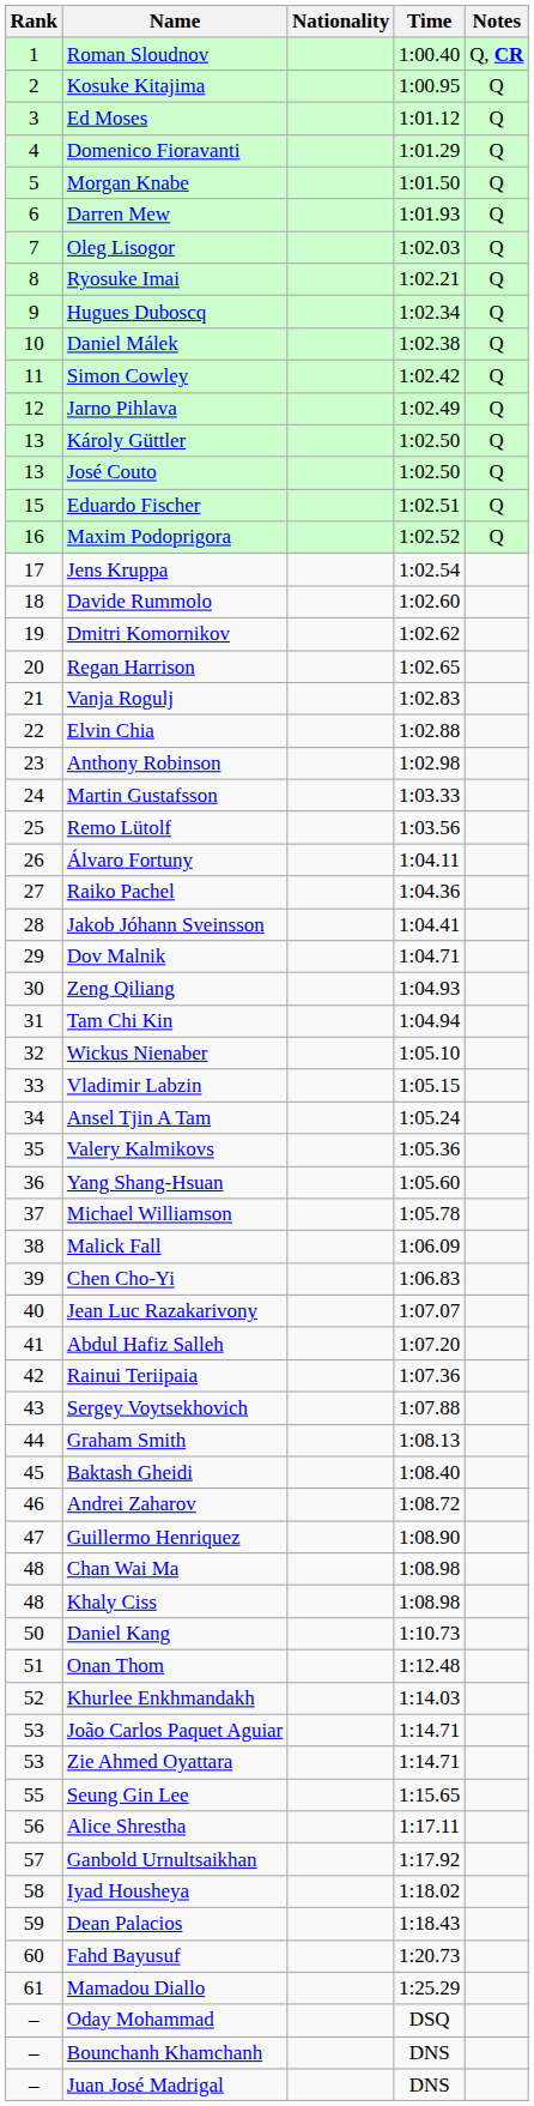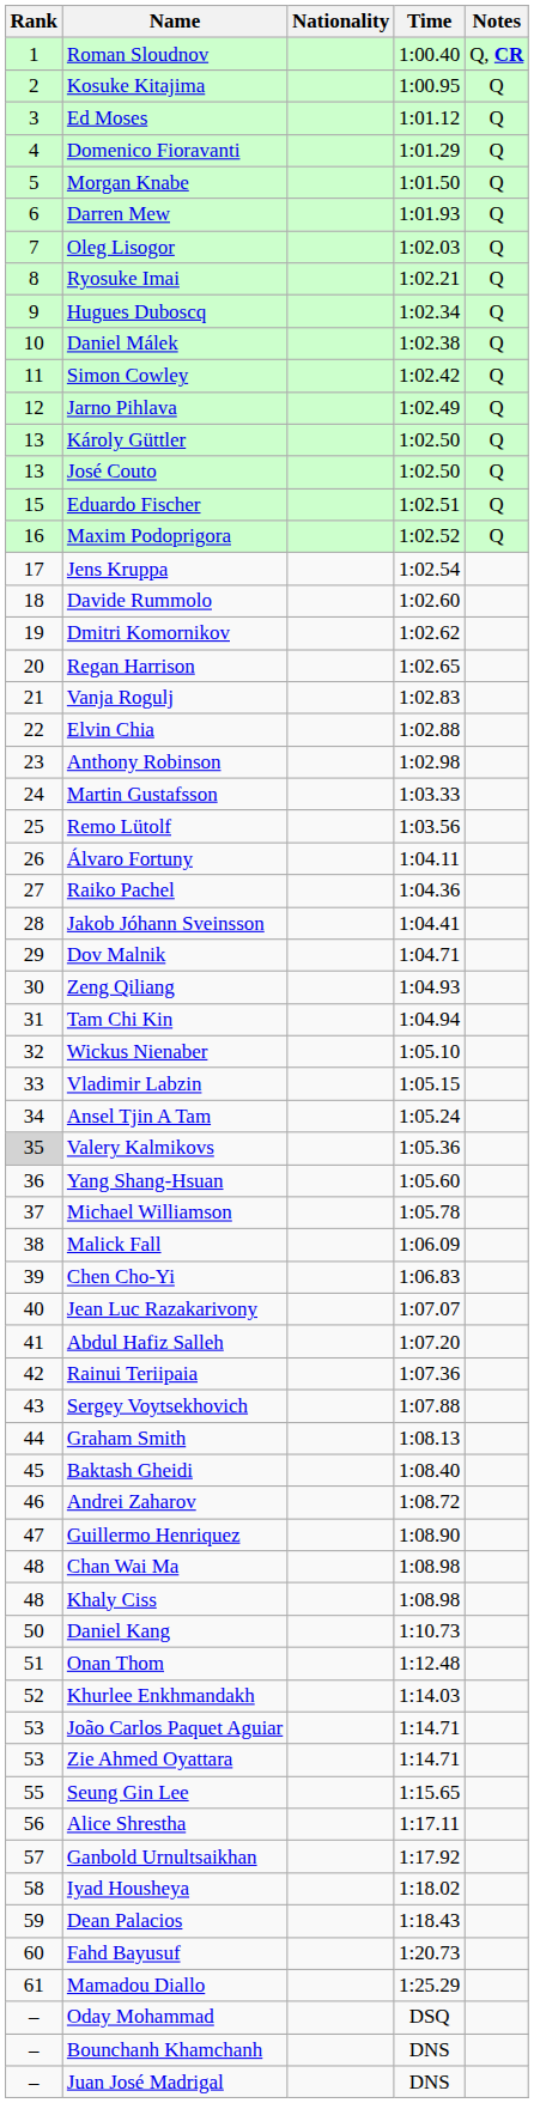Valery Kalmikovs | Rank: no background -> lightgrey background
